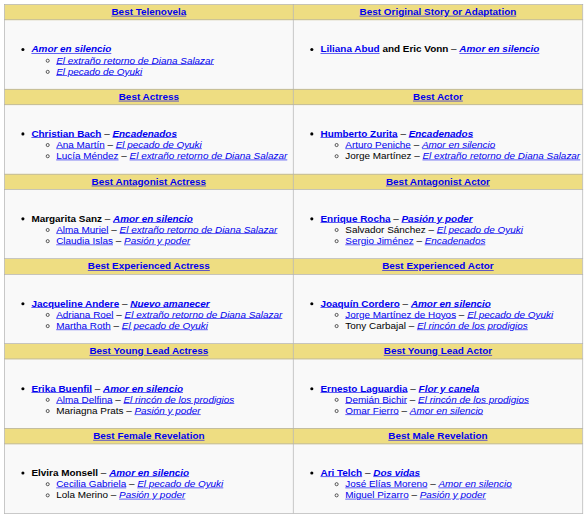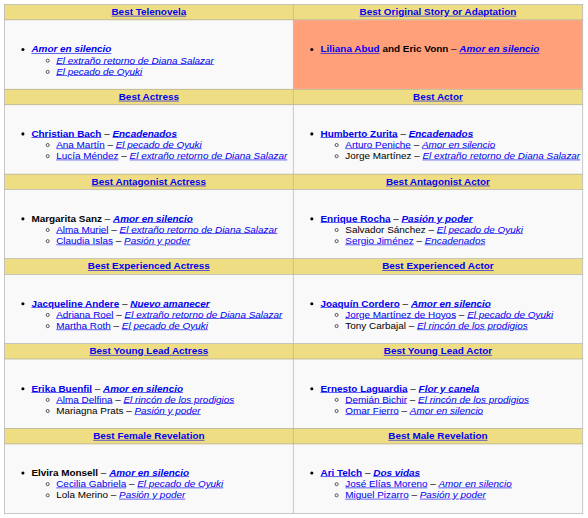row 2 | Best Original Story or Adaptation: no background -> lightsalmon background
